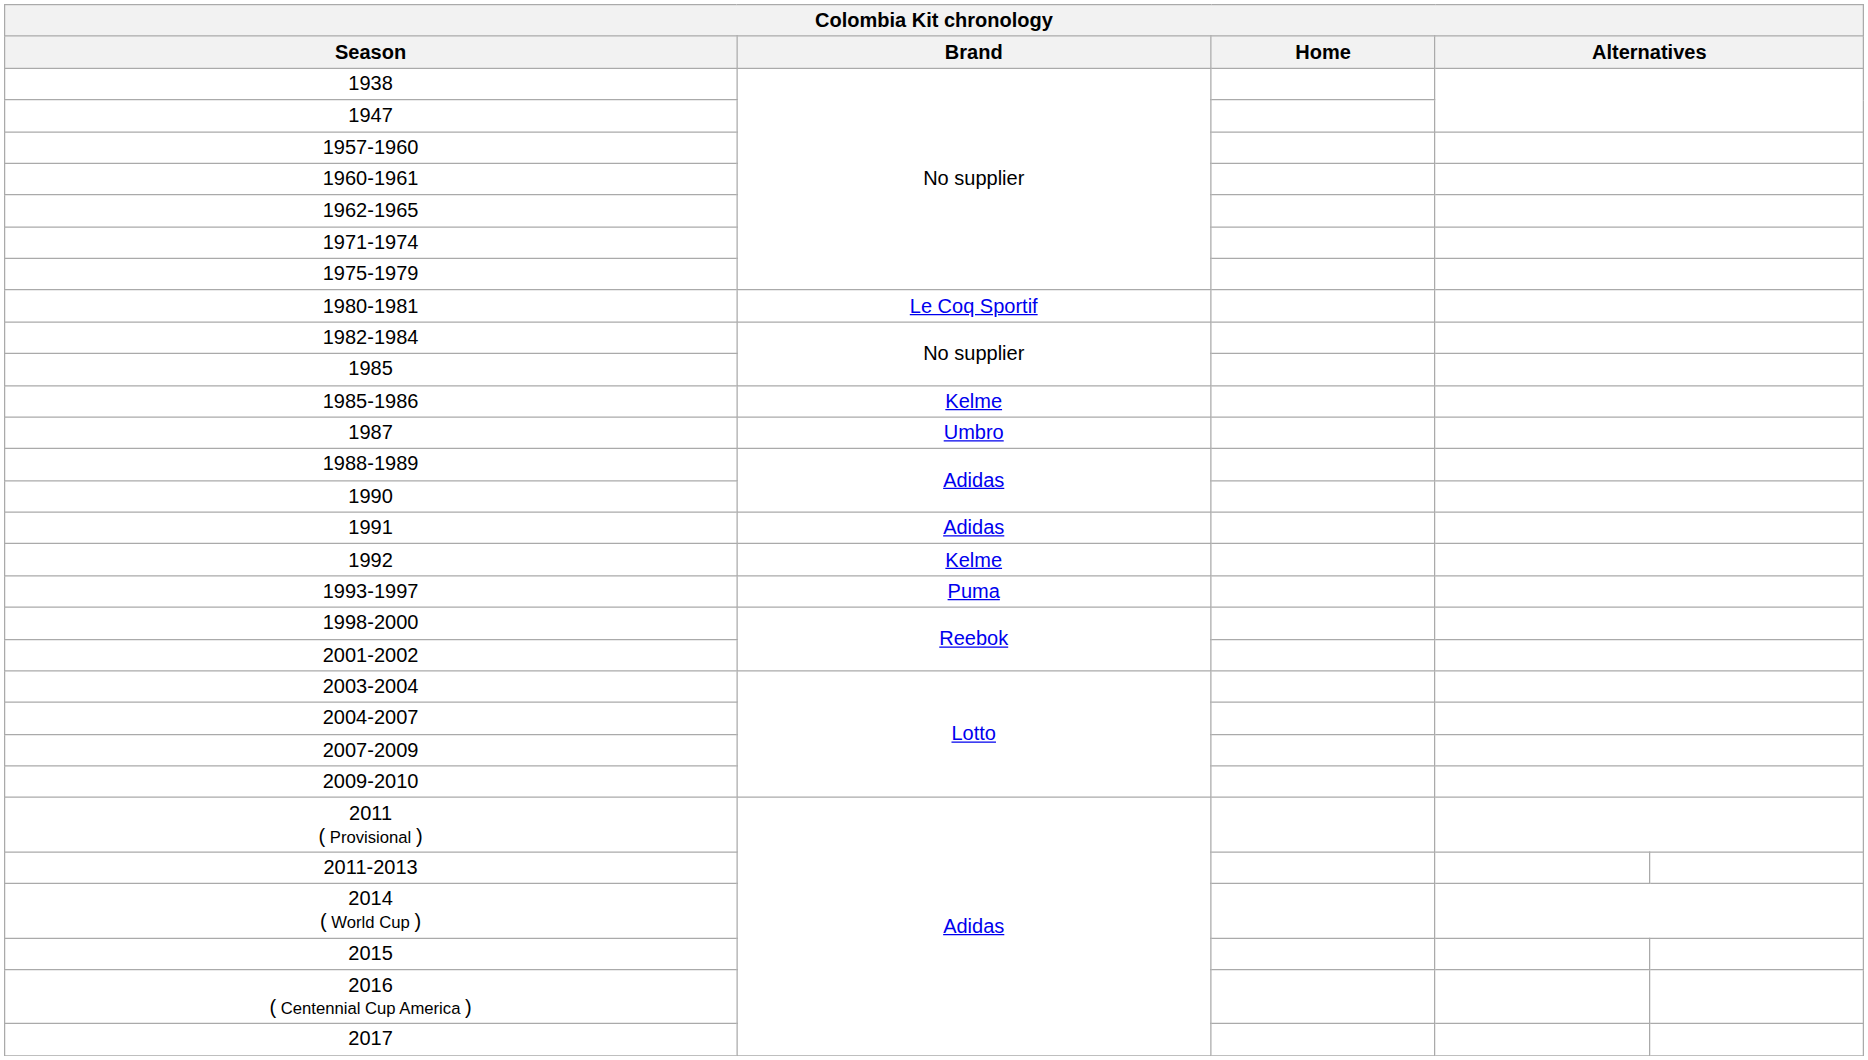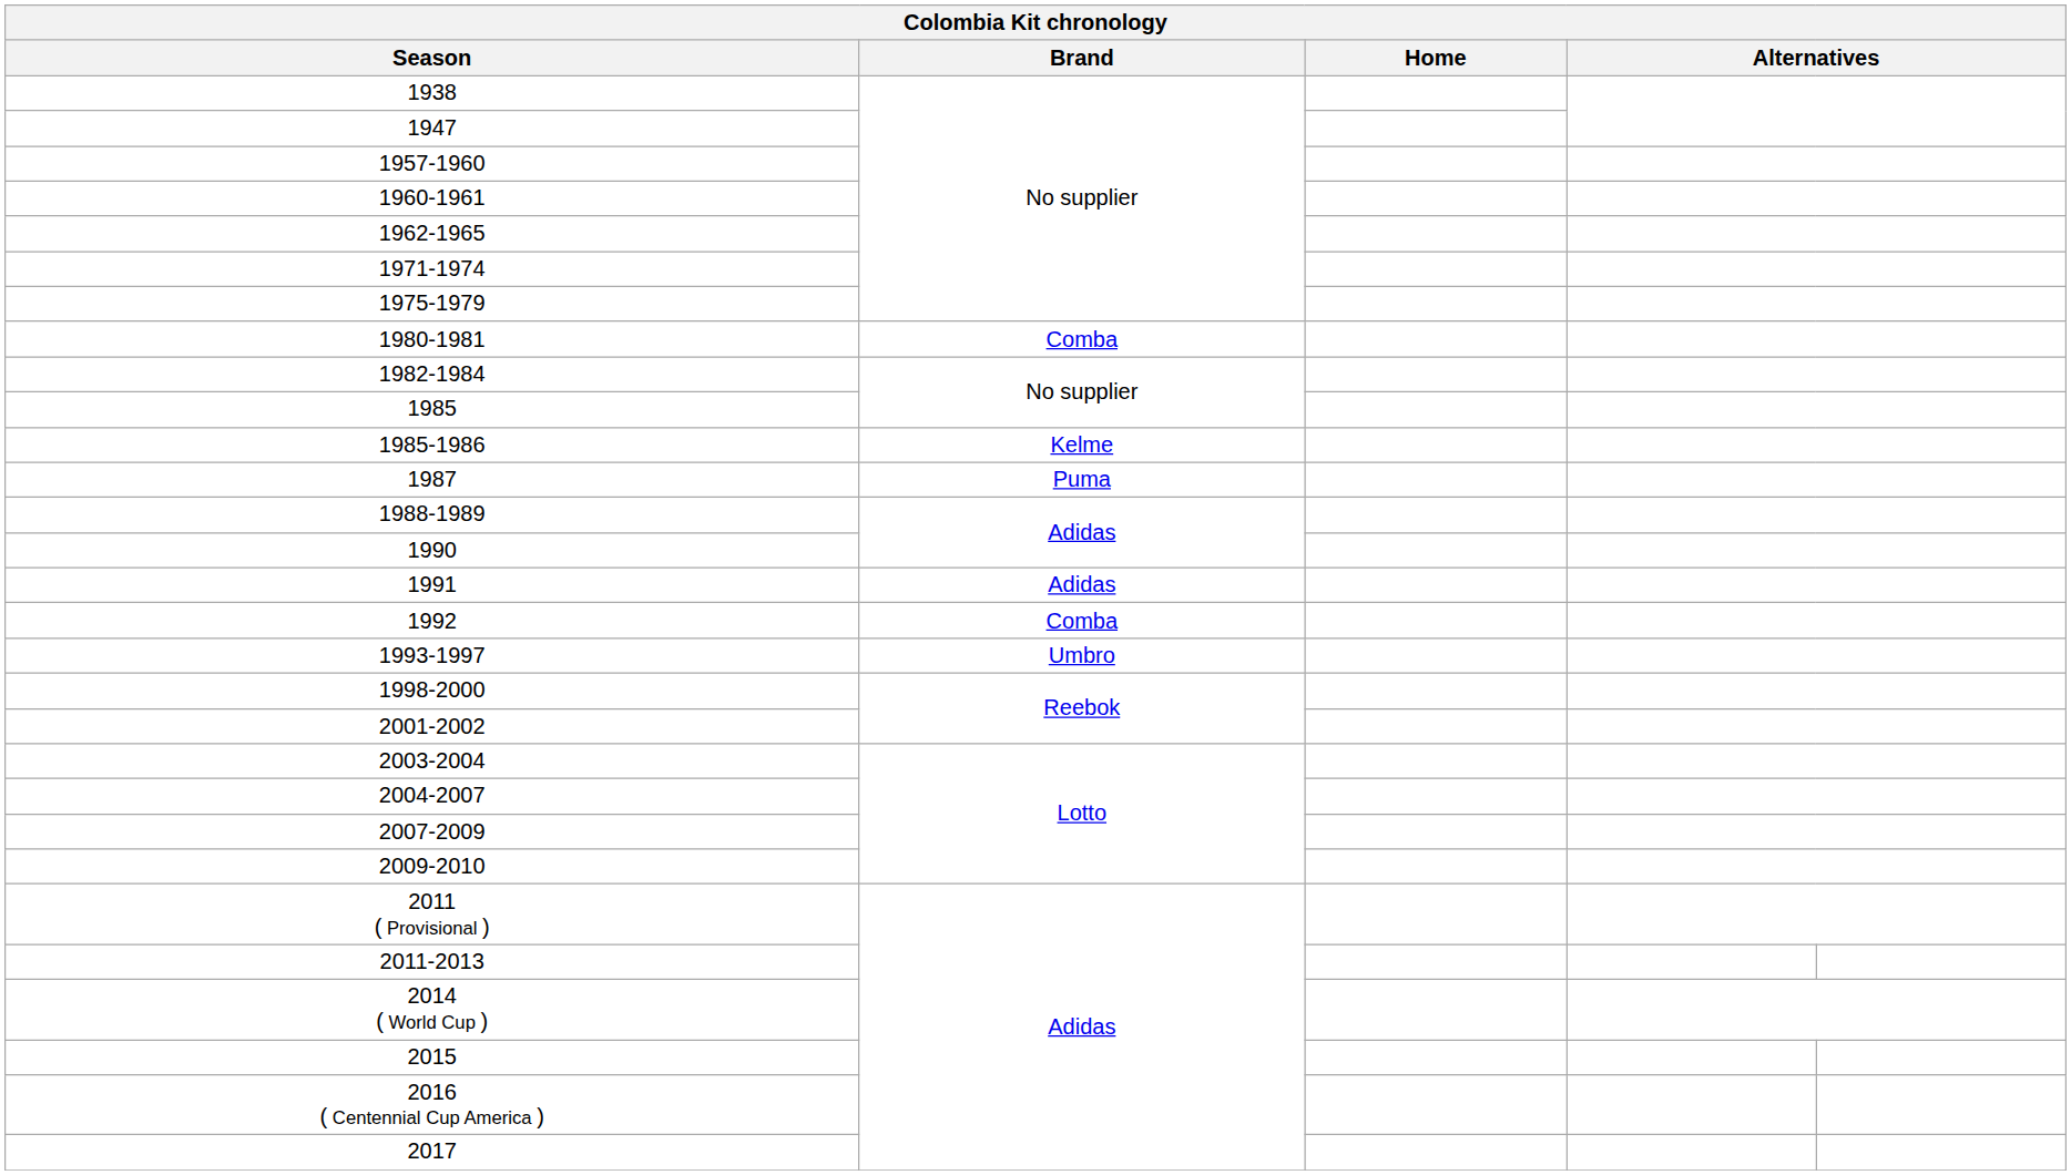1980-1981 | Brand: Le Coq Sportif -> Comba
1987 | Brand: Umbro -> Puma
1992 | Brand: Kelme -> Comba
1993-1997 | Brand: Puma -> Umbro
